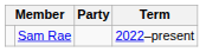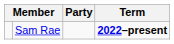Sam Rae | Term: normal -> bold
